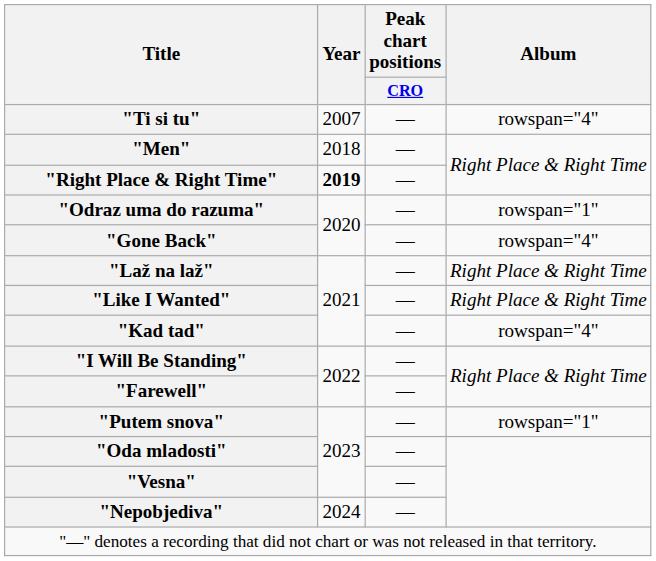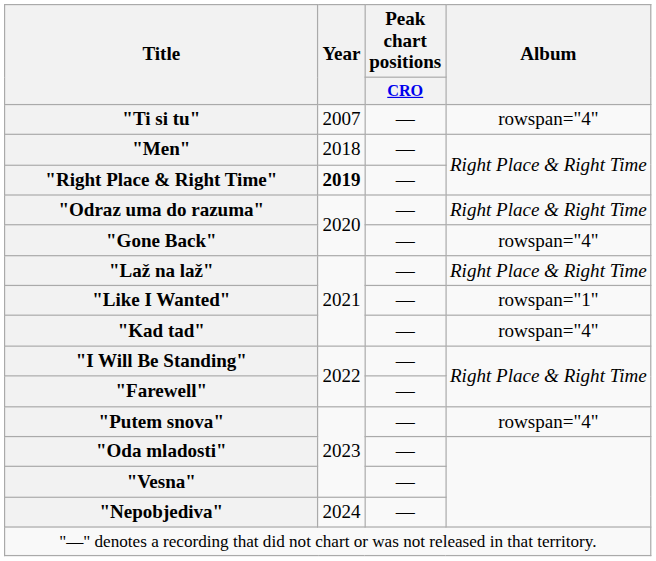"Odraz uma do razuma" | Album: rowspan="1" -> Right Place & Right Time
"Like I Wanted" | Album: Right Place & Right Time -> rowspan="1"
"Putem snova" | Album: rowspan="1" -> rowspan="4"
